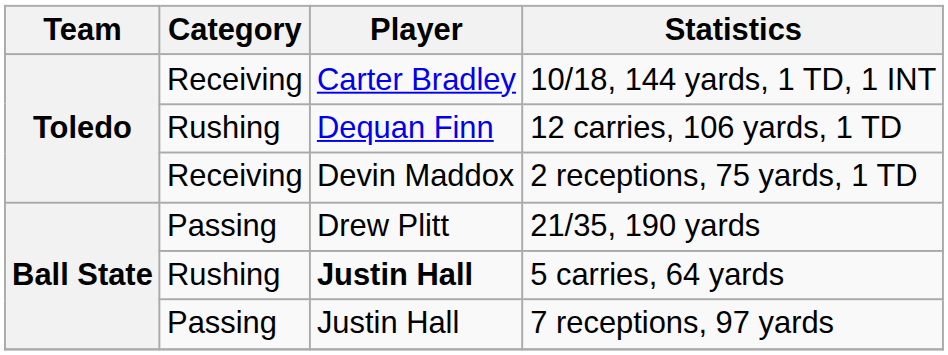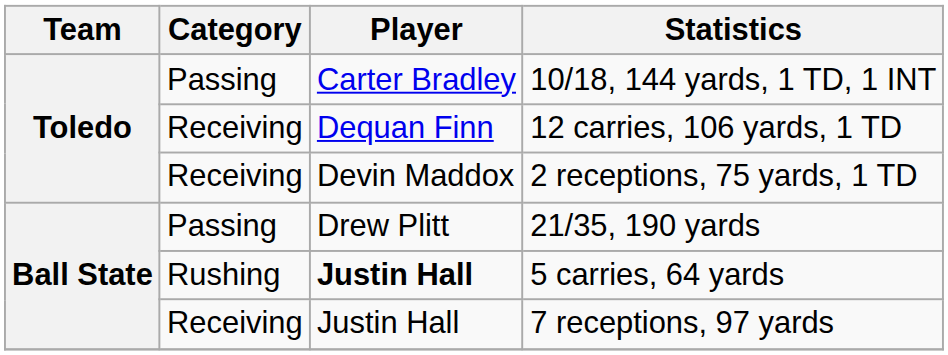10/18, 144 yards, 1 TD, 1 INT | Category: Receiving -> Passing
12 carries, 106 yards, 1 TD | Category: Rushing -> Receiving
7 receptions, 97 yards | Category: Passing -> Receiving
